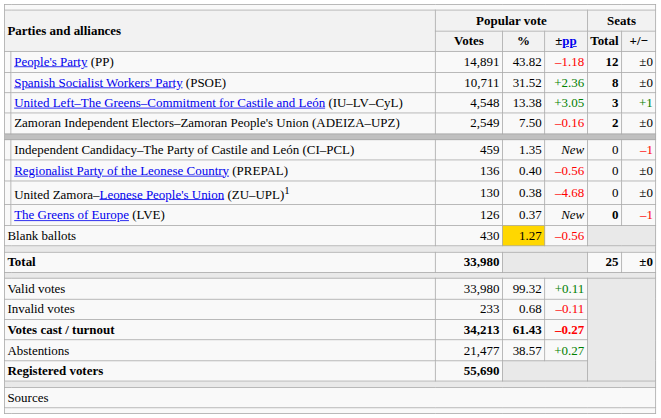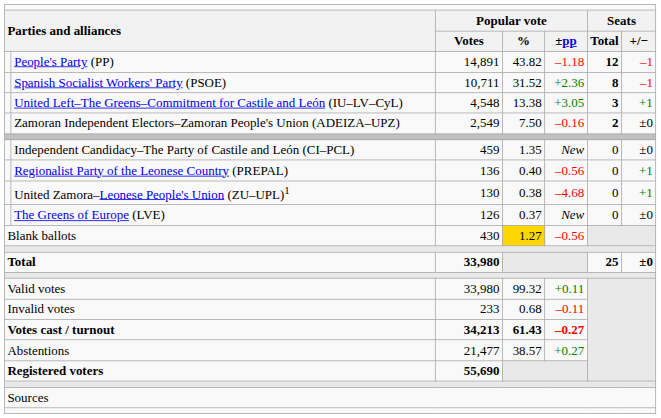People's Party (PP) | column 7: ±0 -> –1
Spanish Socialist Workers' Party (PSOE) | column 7: ±0 -> –1
Independent Candidacy–The Party of Castile and León (CI–PCL) | column 7: –1 -> ±0
Regionalist Party of the Leonese Country (PREPAL) | column 7: ±0 -> +1
United Zamora–Leonese People's Union (ZU–UPL)1 | column 7: ±0 -> +1
The Greens of Europe (LVE) | column 6: bold -> normal
The Greens of Europe (LVE) | column 7: –1 -> ±0
